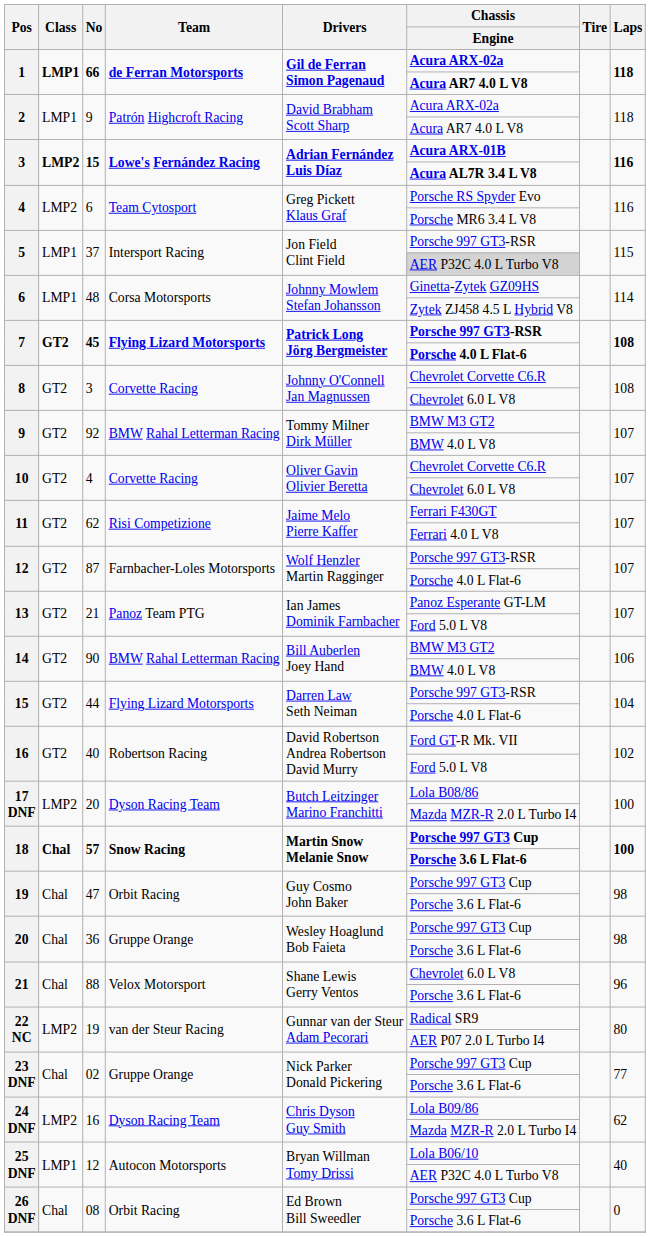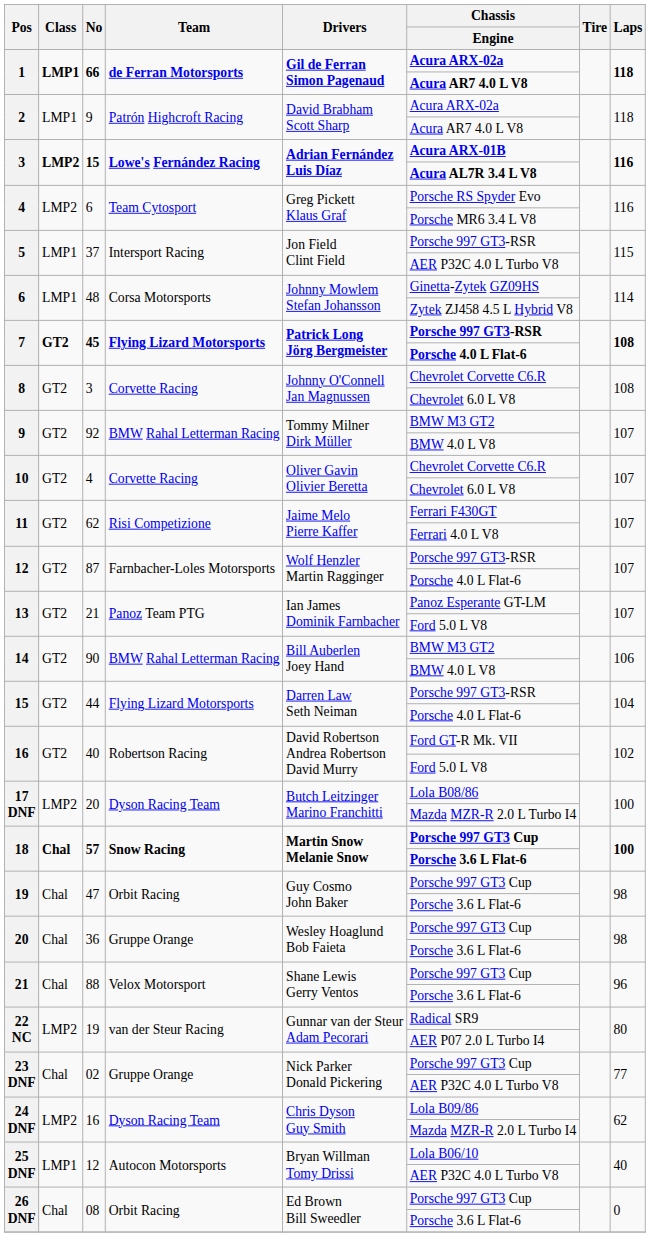row 12 | Chassis / Engine: lightgrey background -> no background
row 43 | Chassis / Engine: Chevrolet 6.0 L V8 -> Porsche 997 GT3 Cup
row 48 | Chassis / Engine: Porsche 3.6 L Flat-6 -> AER P32C 4.0 L Turbo V8
